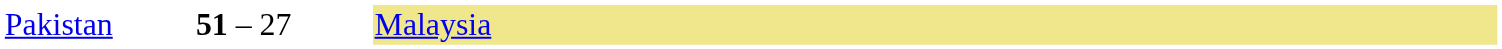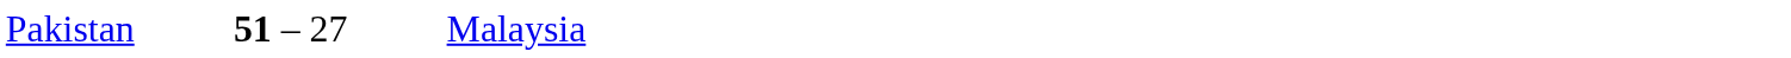Pakistan | column 3: khaki background -> no background
